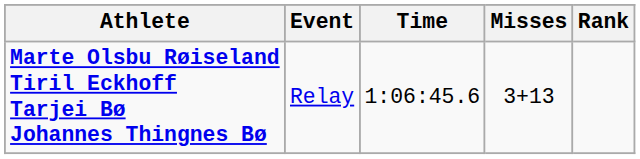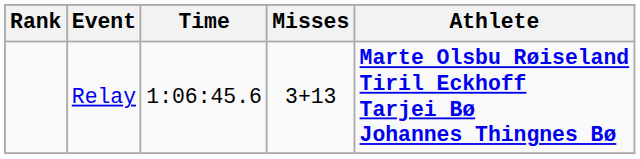columns swapped: Athlete <-> Rank
